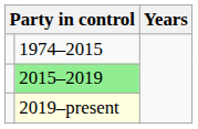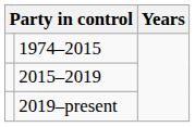2015–2019 | column 2: lightgreen background -> no background
2019–present | column 2: lightyellow background -> no background
